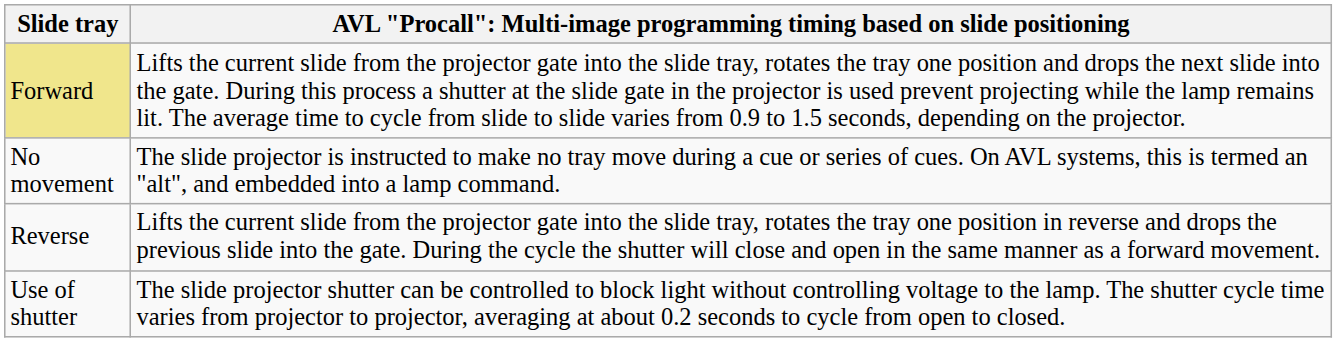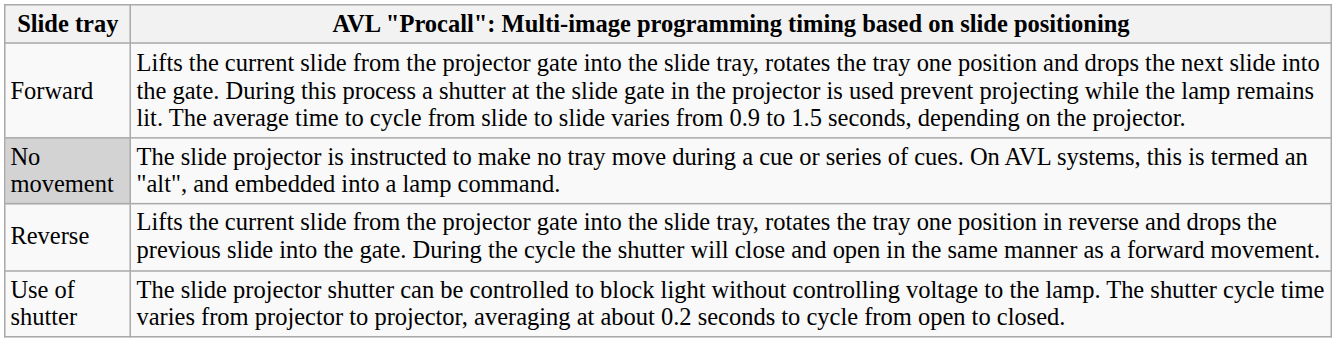Forward | Slide tray: khaki background -> no background
No movement | Slide tray: no background -> lightgrey background
